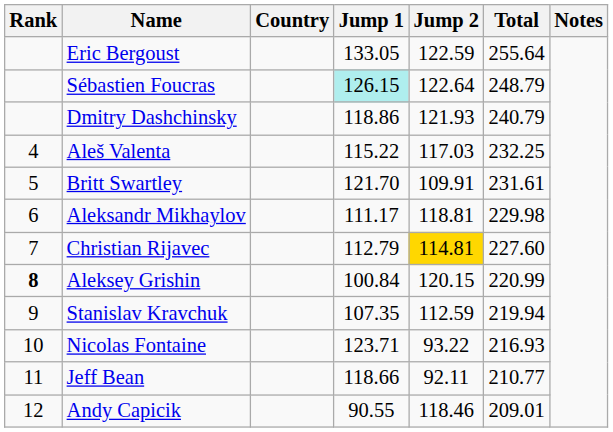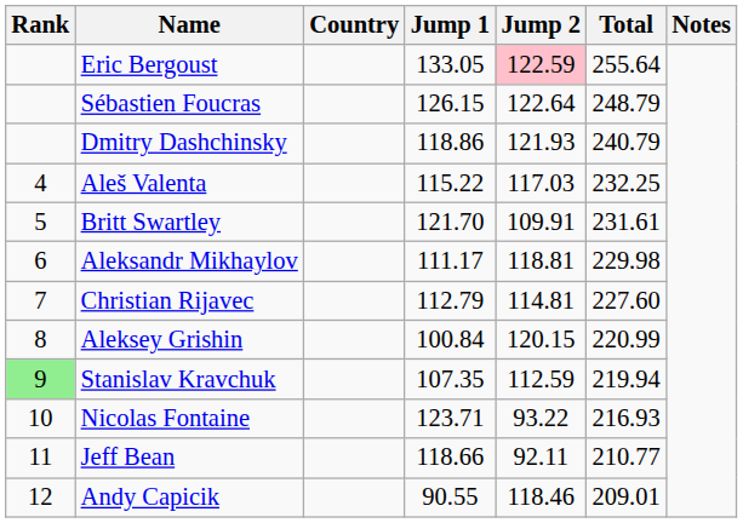Eric Bergoust | Jump 2: no background -> pink background
Sébastien Foucras | Jump 1: paleturquoise background -> no background
Christian Rijavec | Jump 2: gold background -> no background
Aleksey Grishin | Rank: bold -> normal
Stanislav Kravchuk | Rank: no background -> lightgreen background
